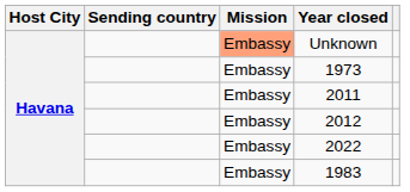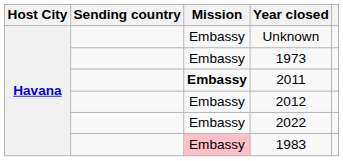Unknown | Mission: lightsalmon background -> no background
2011 | Mission: normal -> bold
1983 | Mission: no background -> pink background
